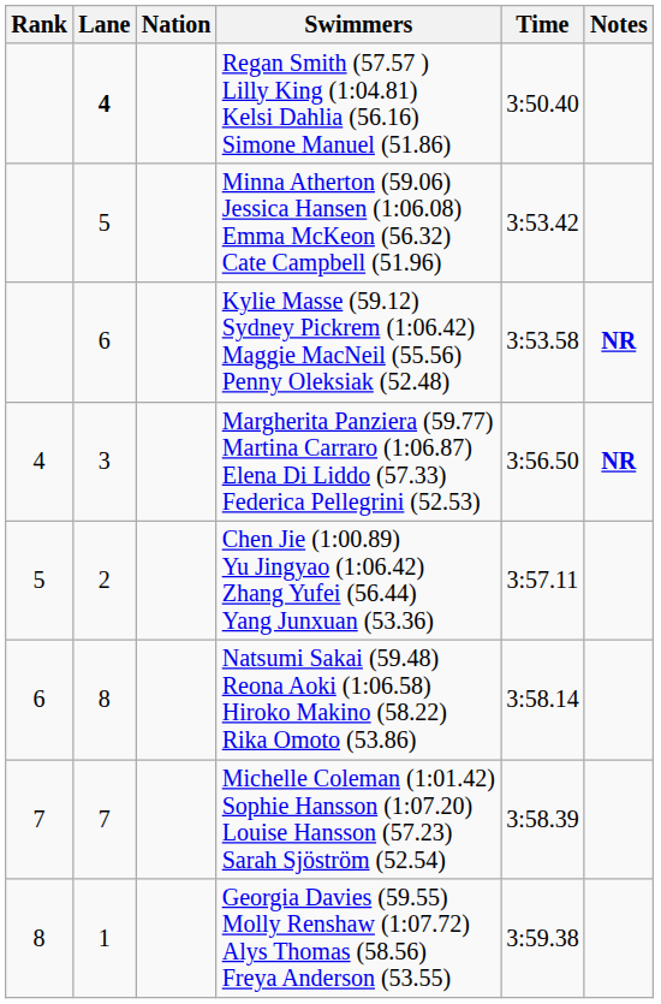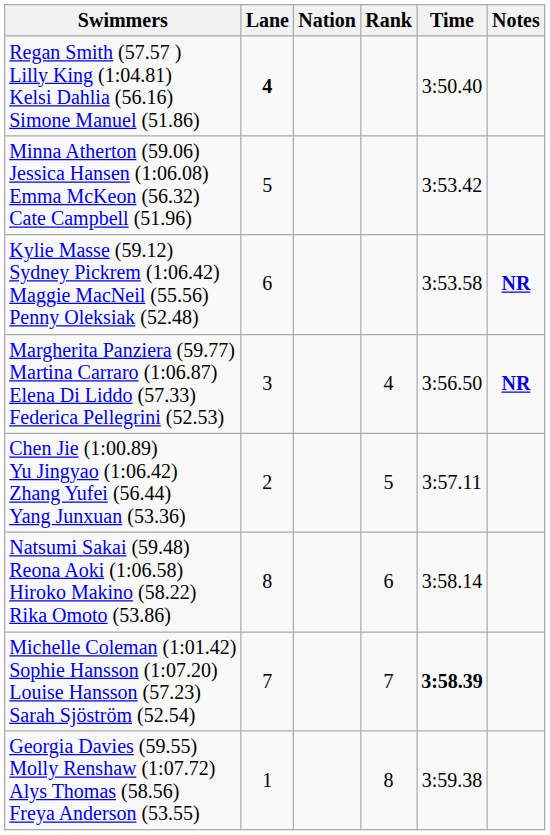columns swapped: Rank <-> Swimmers
row 8 | Time: normal -> bold
